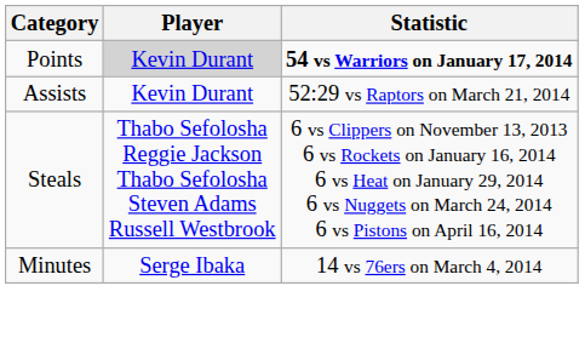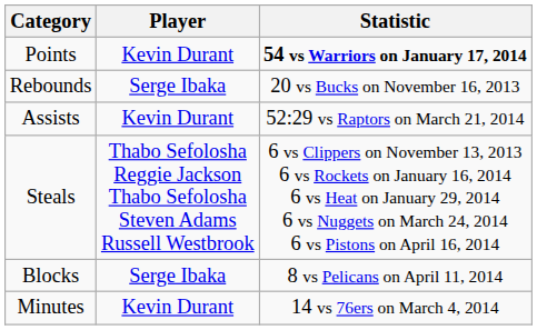Points | Player: lightgrey background -> no background
+ row: Rebounds | Serge Ibaka | 20 vs Bucks on November 16, 2013
+ row: Blocks | Serge Ibaka | 8 vs Pelicans on April 11, 2014
Minutes | Player: Serge Ibaka -> Kevin Durant
